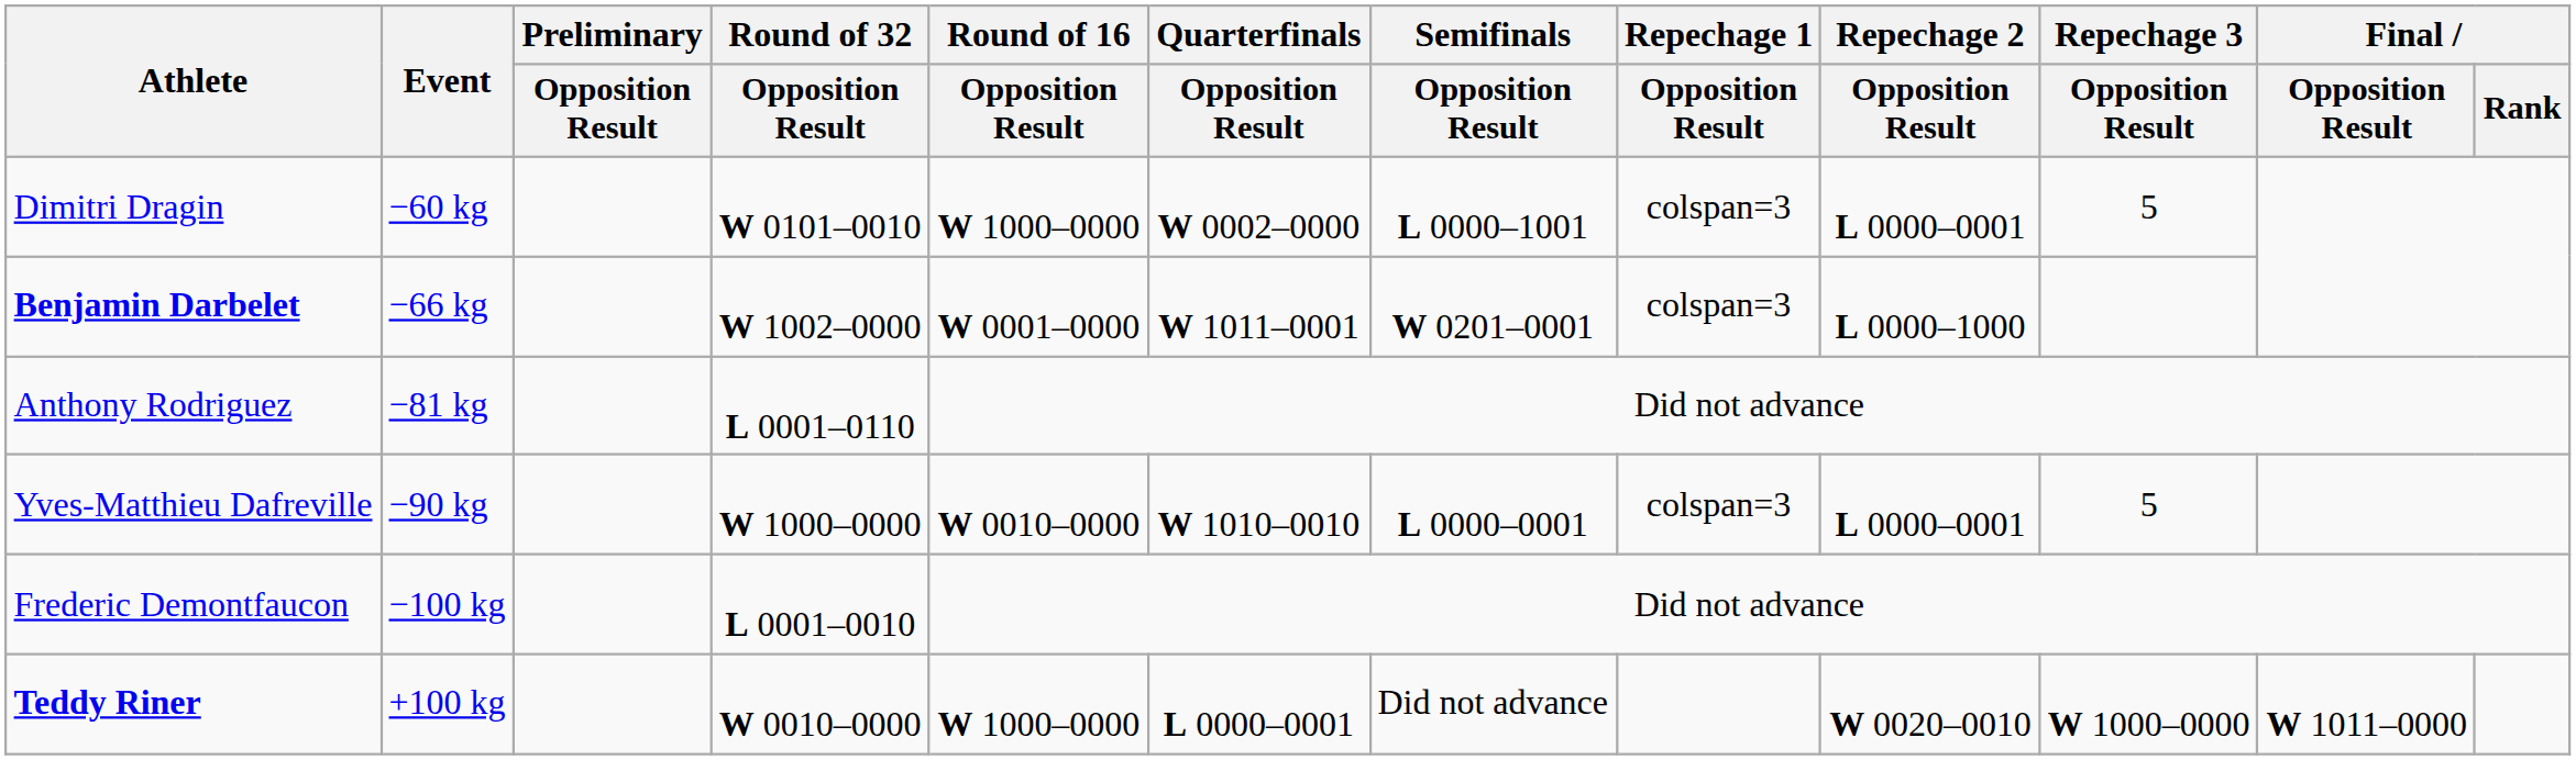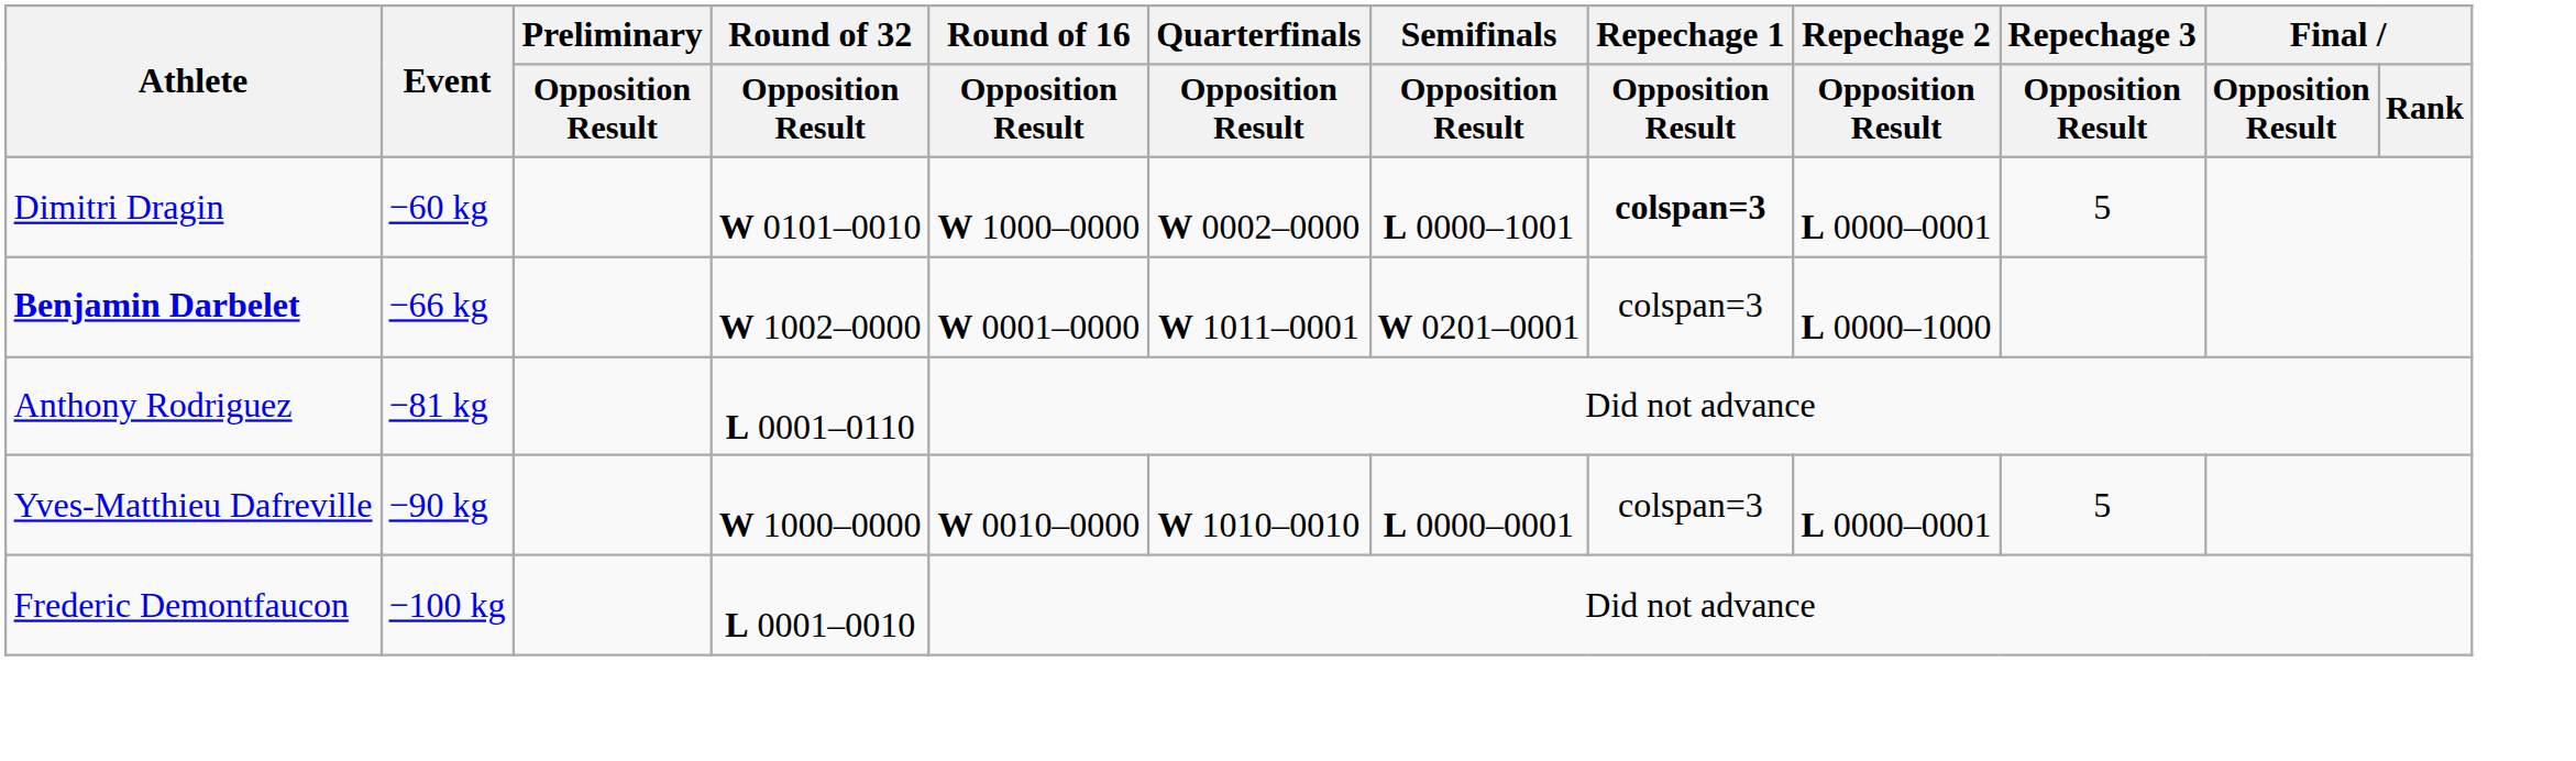Dimitri Dragin | Repechage 1 / Opposition Result: normal -> bold
- row: Teddy Riner | +100 kg | W 0010–0000 | W 1000–0000 | L 0000–0001 | Did not advance | W 0020–0010 | W 1000–0000 | W 1011–0000
